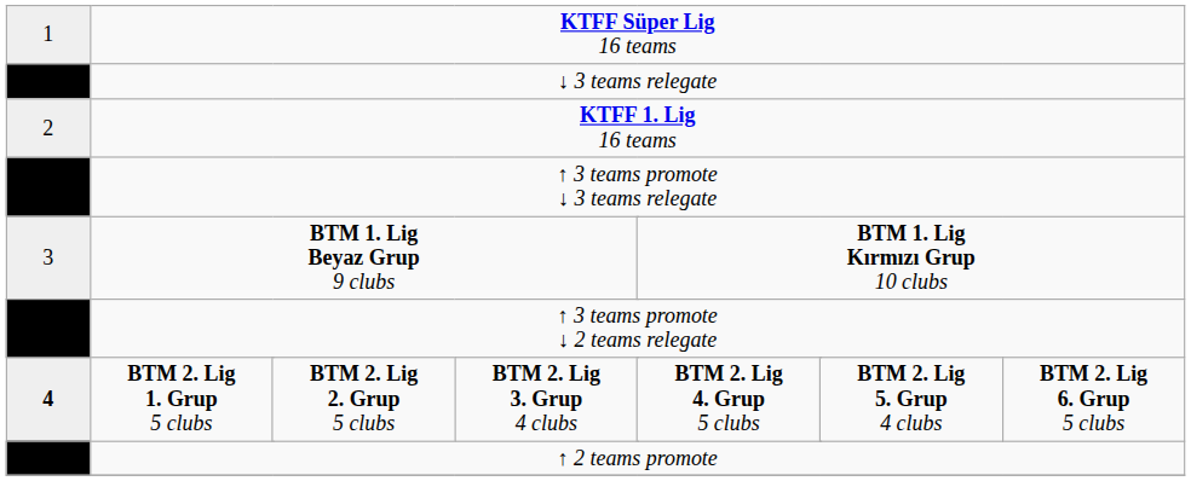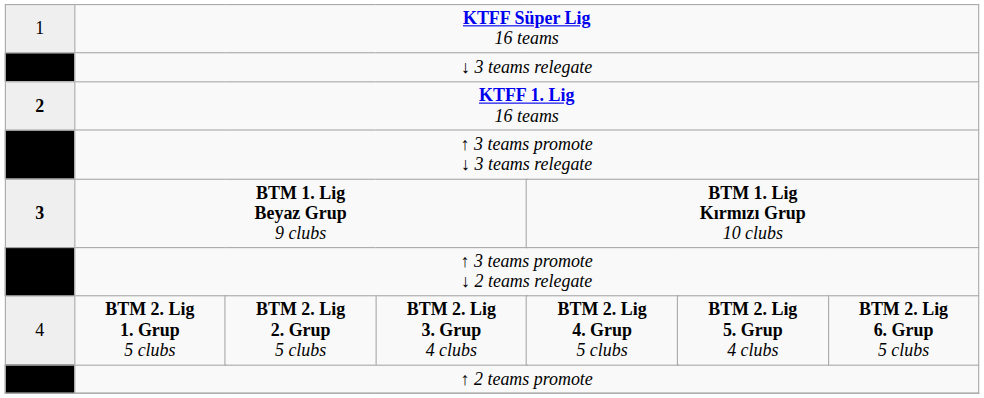KTFF 1. Lig 16 teams | column 1: normal -> bold
BTM 1. Lig Beyaz Grup 9 clubs | column 1: normal -> bold
BTM 2. Lig 1. Grup 5 clubs | column 1: bold -> normal
